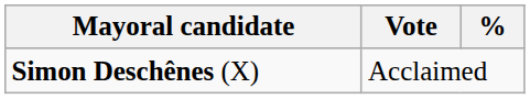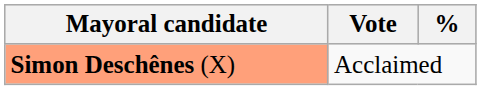Simon Deschênes (X) | Mayoral candidate: no background -> lightsalmon background
